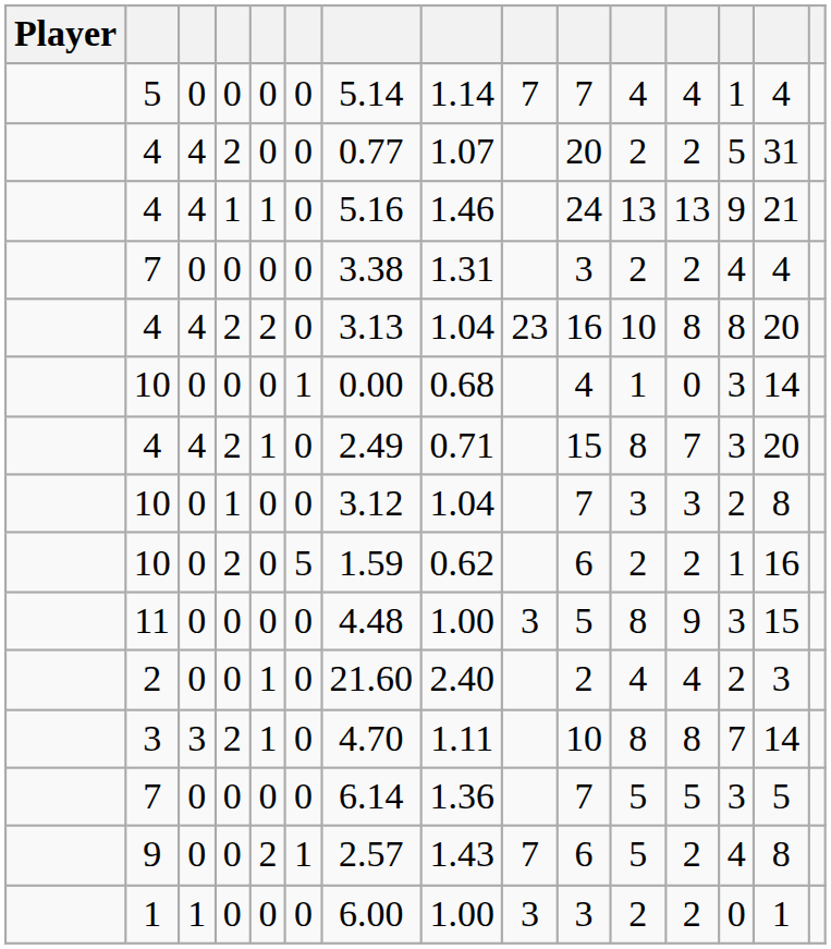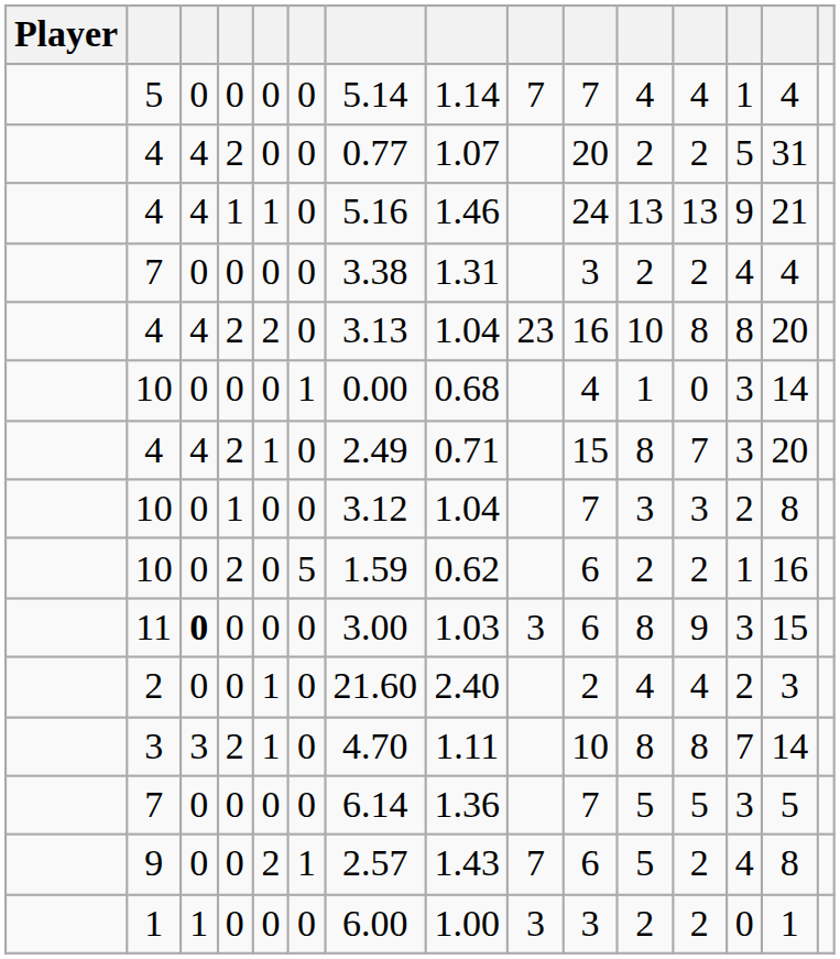11 | column 3: normal -> bold
11 | column 7: 4.48 -> 3.00
11 | column 8: 1.00 -> 1.03
11 | column 10: 5 -> 6
